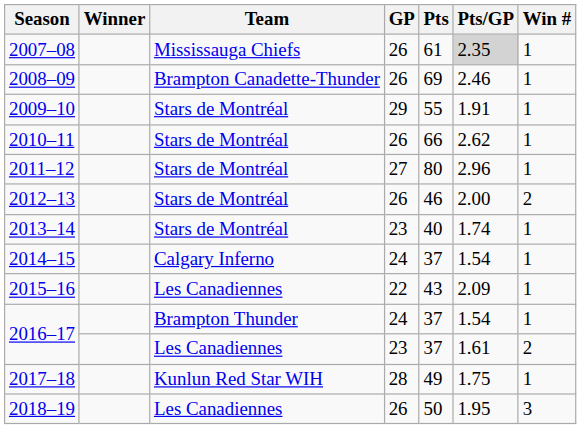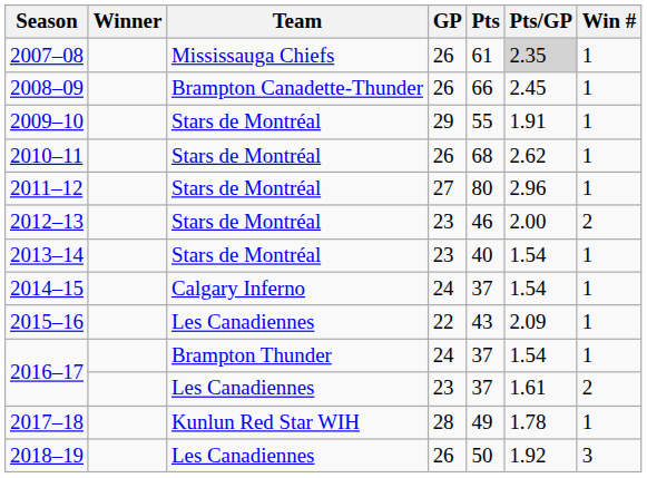2008–09 | Pts: 69 -> 66
2008–09 | Pts/GP: 2.46 -> 2.45
2010–11 | Pts: 66 -> 68
2012–13 | GP: 26 -> 23
2013–14 | Pts/GP: 1.74 -> 1.54
2017–18 | Pts/GP: 1.75 -> 1.78
2018–19 | Pts/GP: 1.95 -> 1.92
